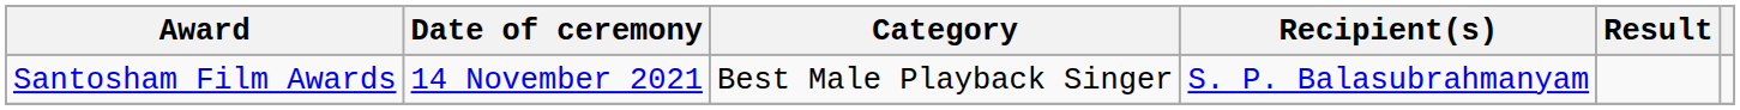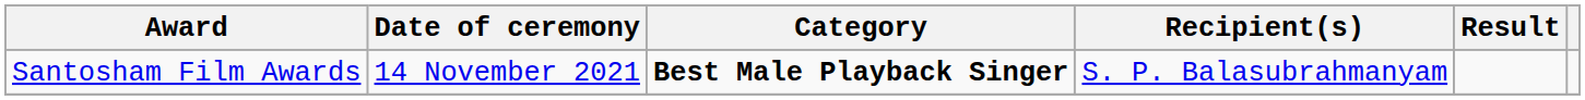Santosham Film Awards | Category: normal -> bold
